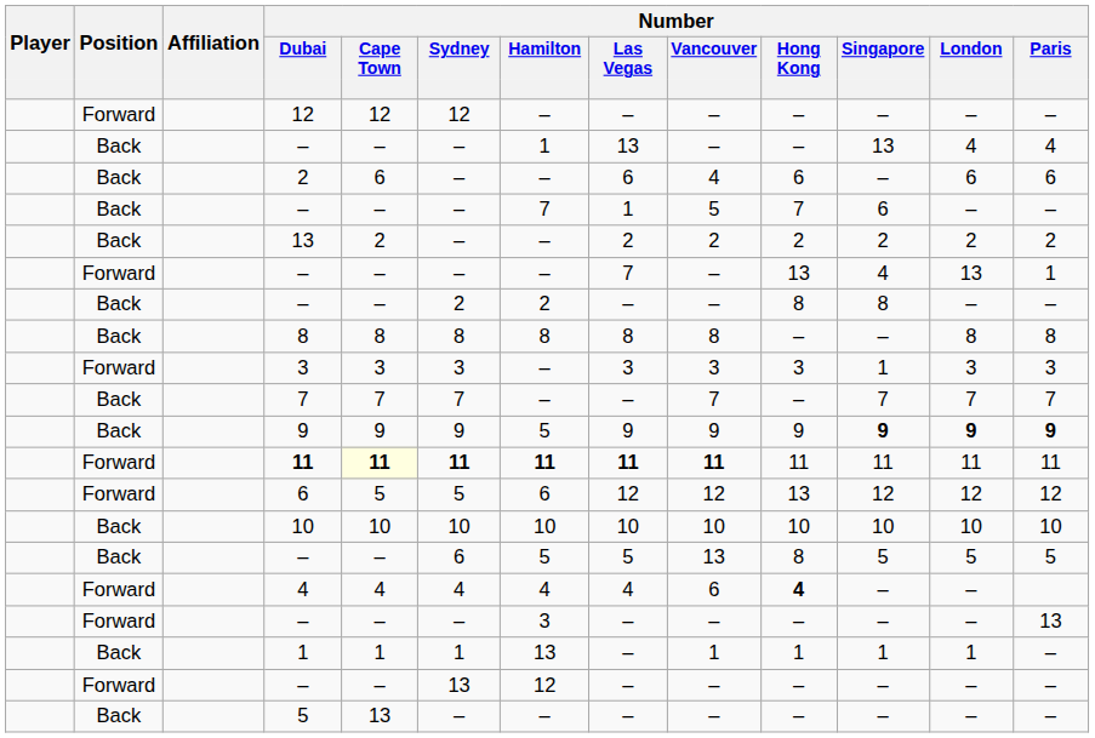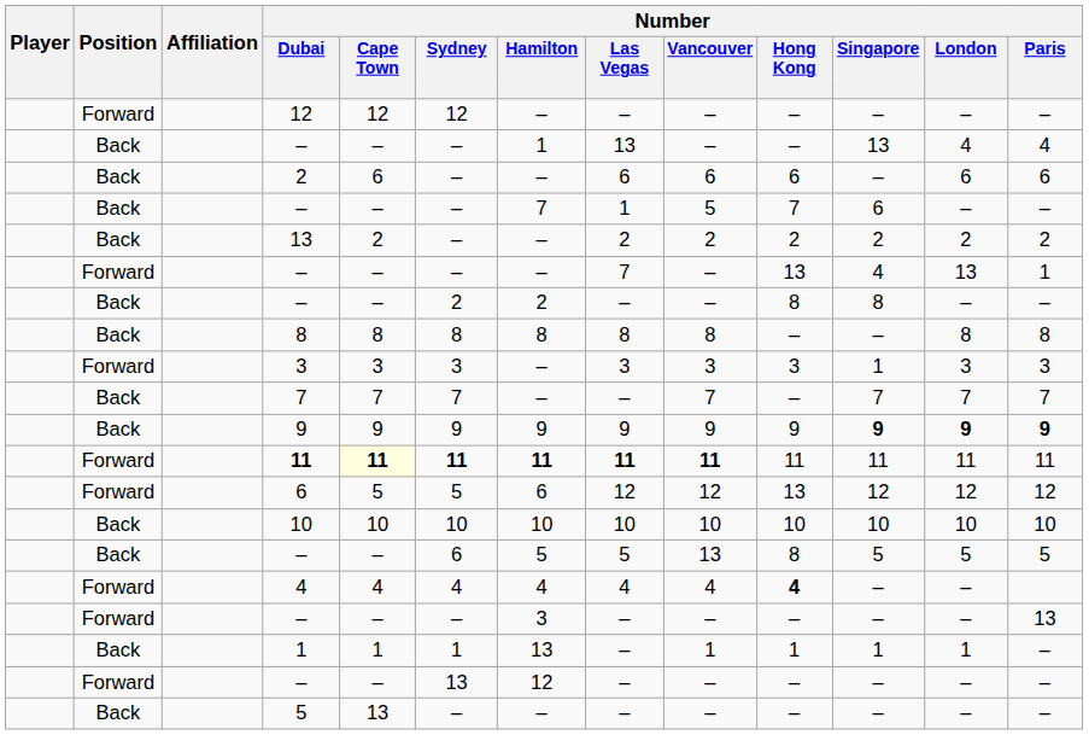row 6 | Number / Vancouver: 4 -> 6
row 14 | Number / Hamilton: 5 -> 9
row 19 | Number / Vancouver: 6 -> 4
